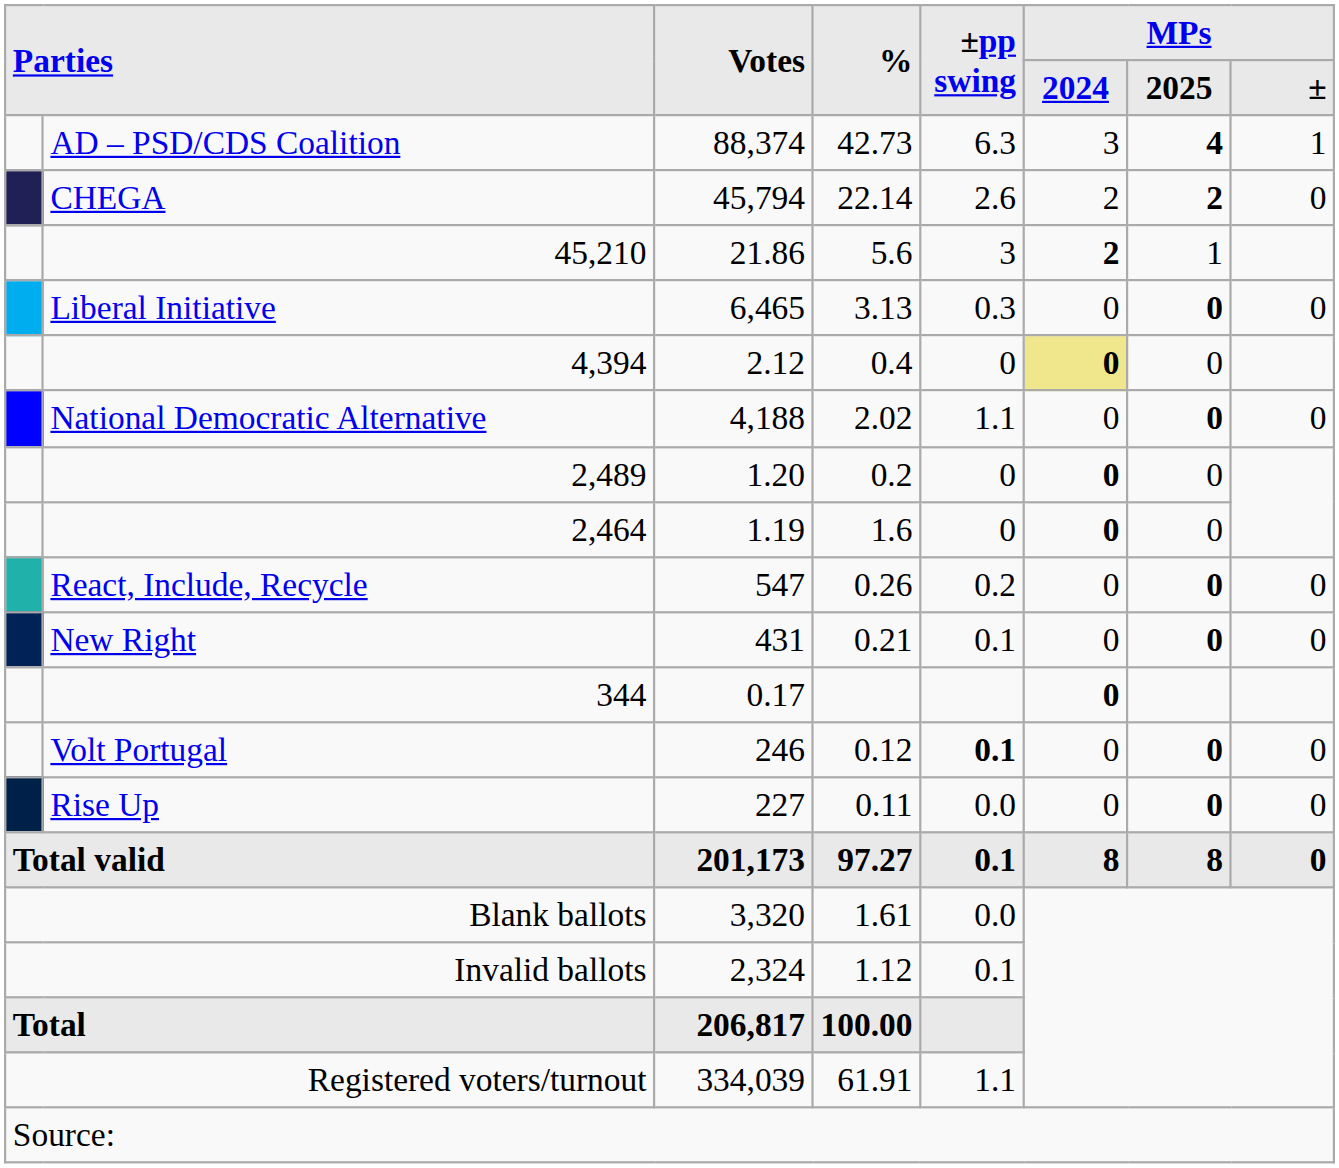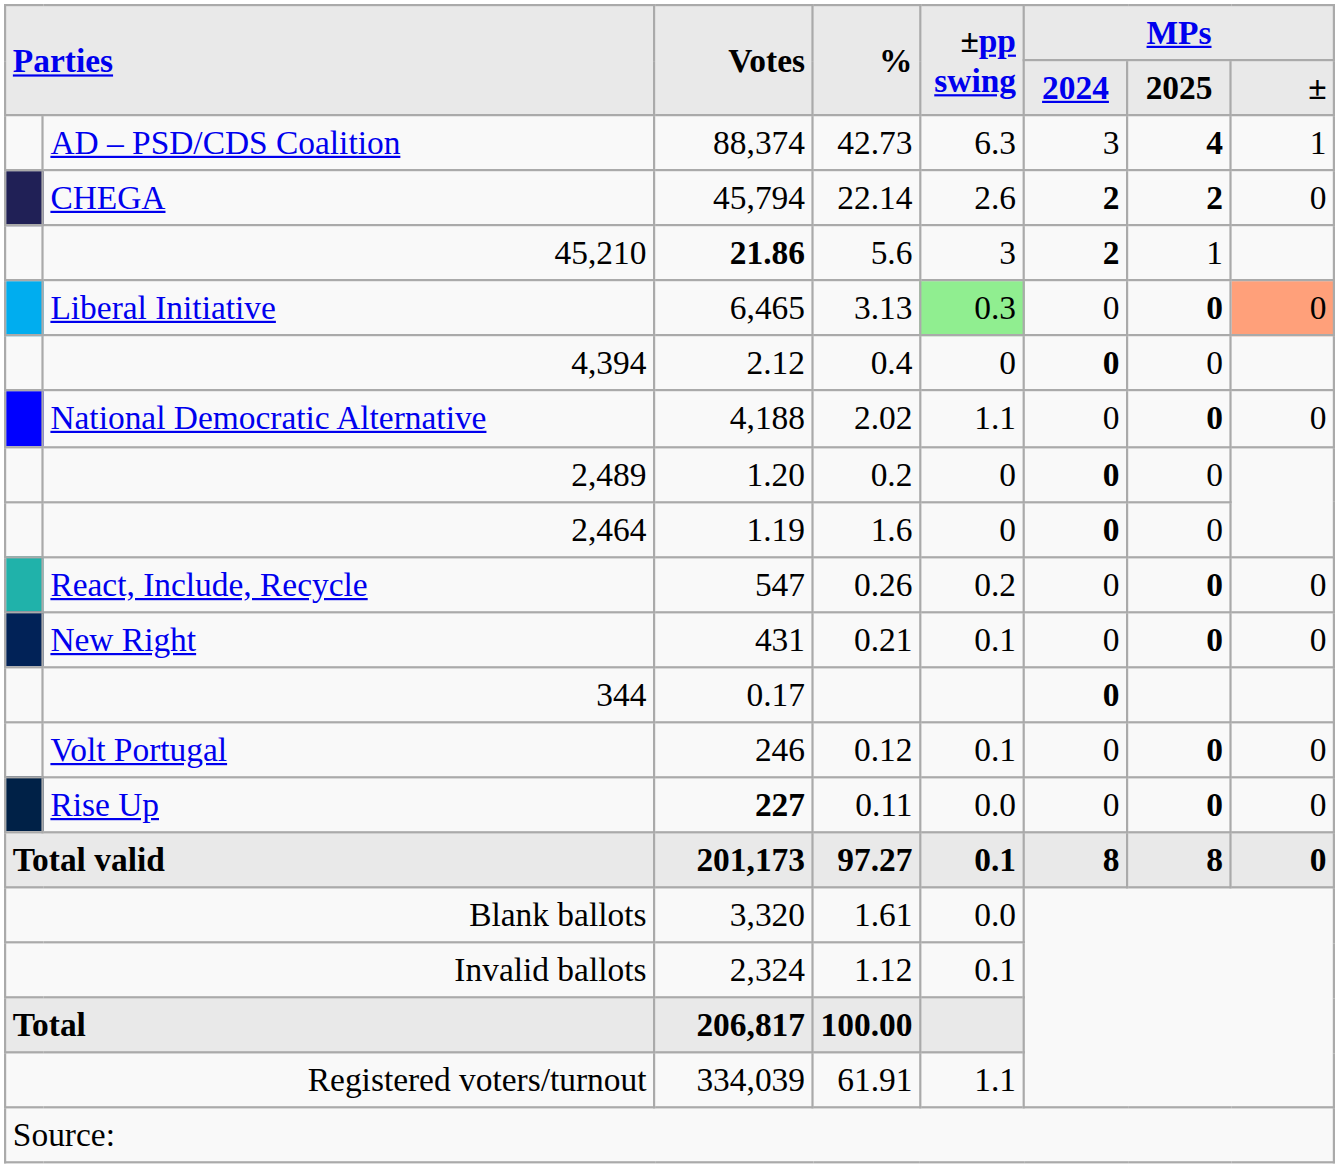CHEGA | MPs / 2024: normal -> bold
45,210 | Votes: normal -> bold
Liberal Initiative | ±pp swing: no background -> lightgreen background
Liberal Initiative | MPs / ±: no background -> lightsalmon background
4,394 | MPs / 2024: khaki background -> no background
Volt Portugal | ±pp swing: bold -> normal
Rise Up | Votes: normal -> bold
